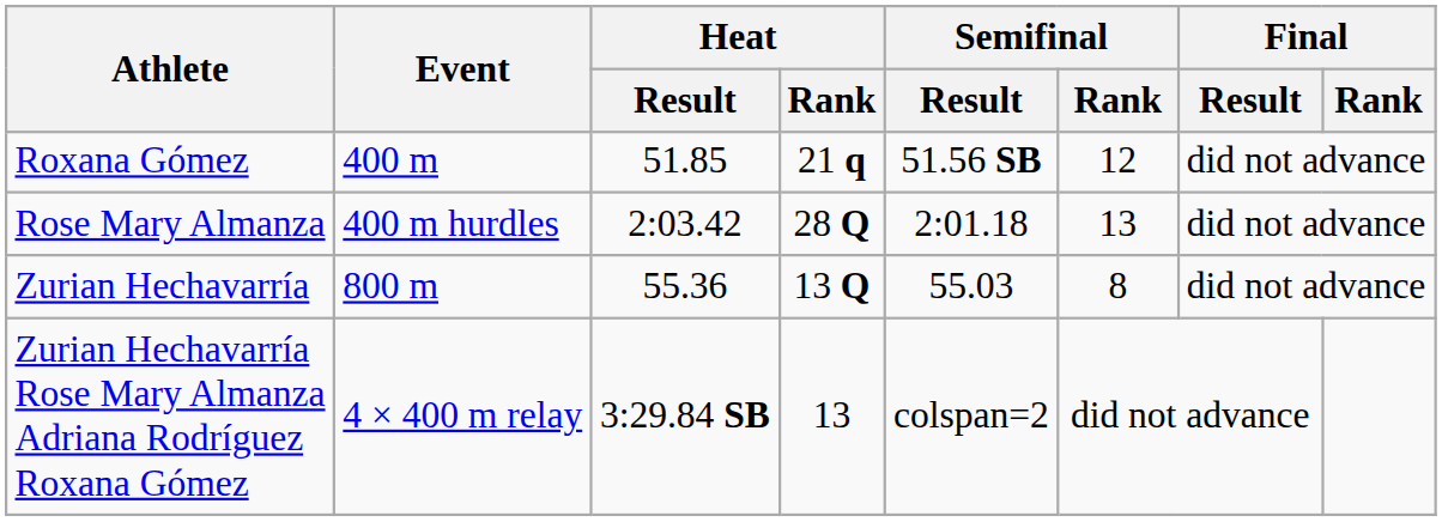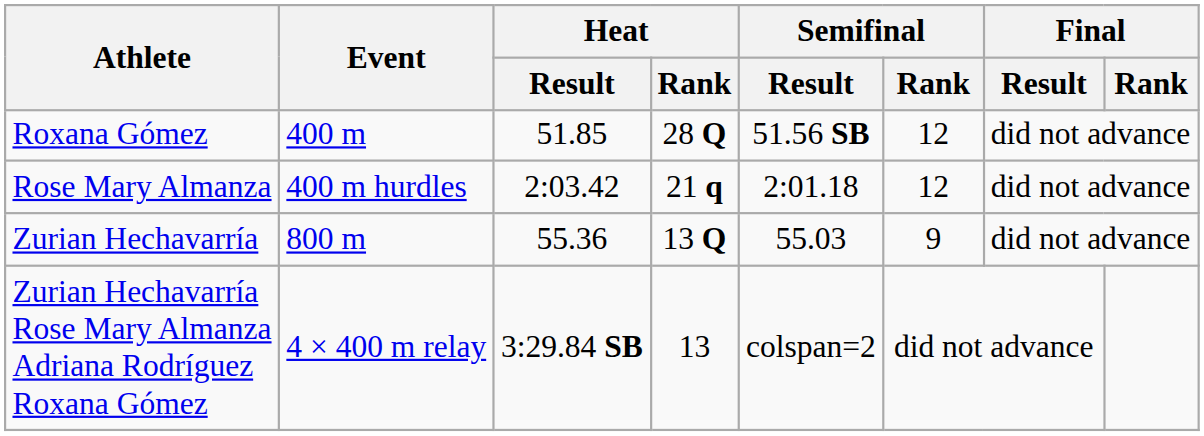Roxana Gómez | Heat / Rank: 21 q -> 28 Q
Rose Mary Almanza | Heat / Rank: 28 Q -> 21 q
Rose Mary Almanza | Semifinal / Rank: 13 -> 12
Zurian Hechavarría | Semifinal / Rank: 8 -> 9
